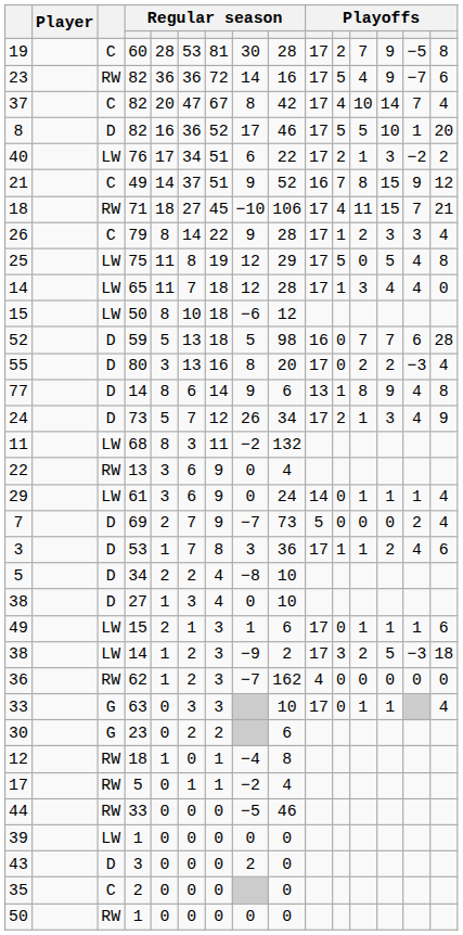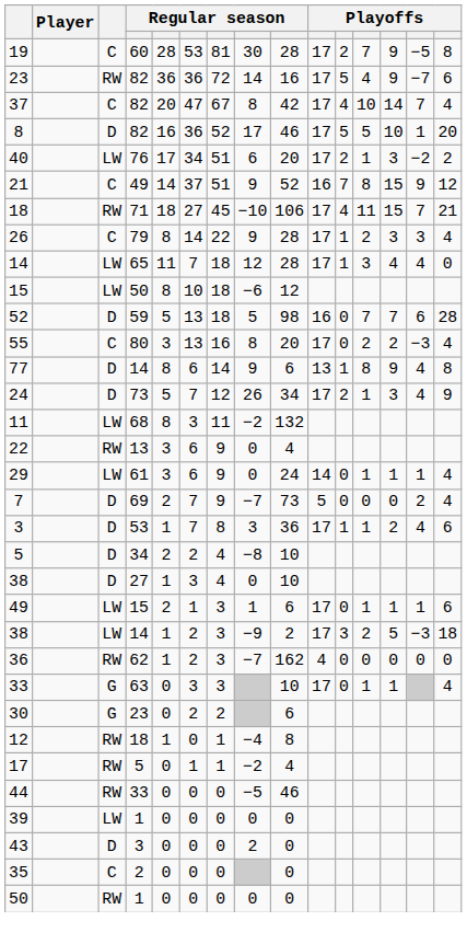40 | column 9: 22 -> 20
- row: 25 | LW | 75 | 11 | 8 | 19 | 12 | 29 | 17 | 5 | 0 | 5 | 4 | 8
55 | column 3: D -> C
